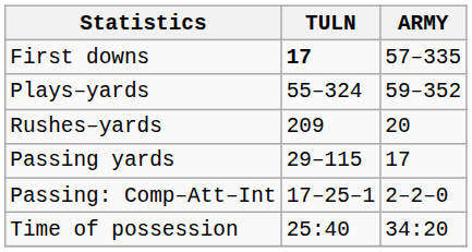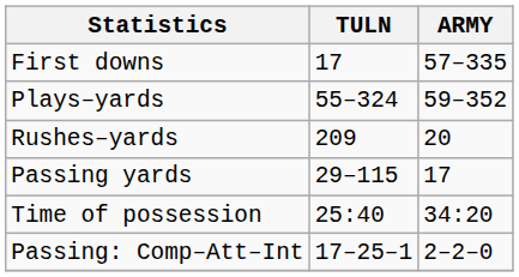First downs | TULN: bold -> normal
rows swapped: Passing: Comp–Att–Int <-> Time of possession
